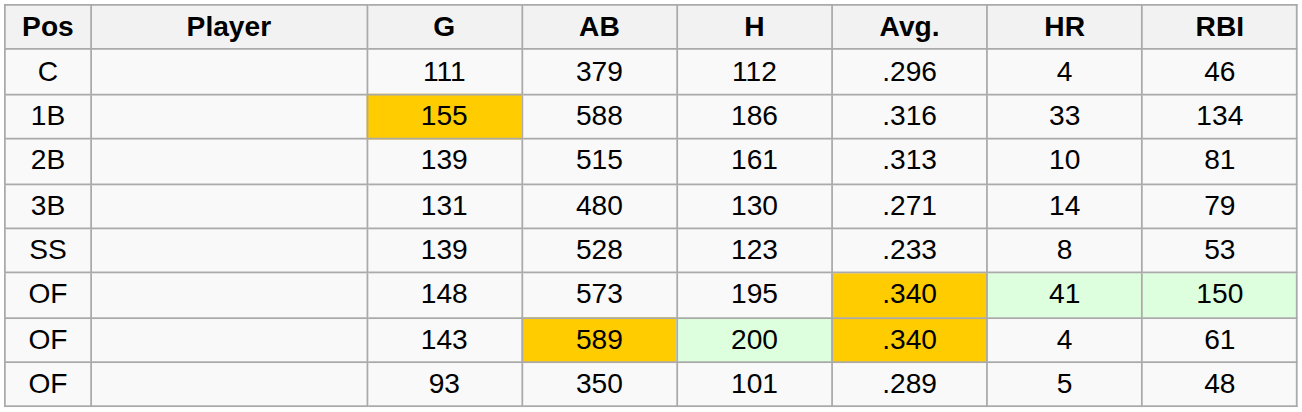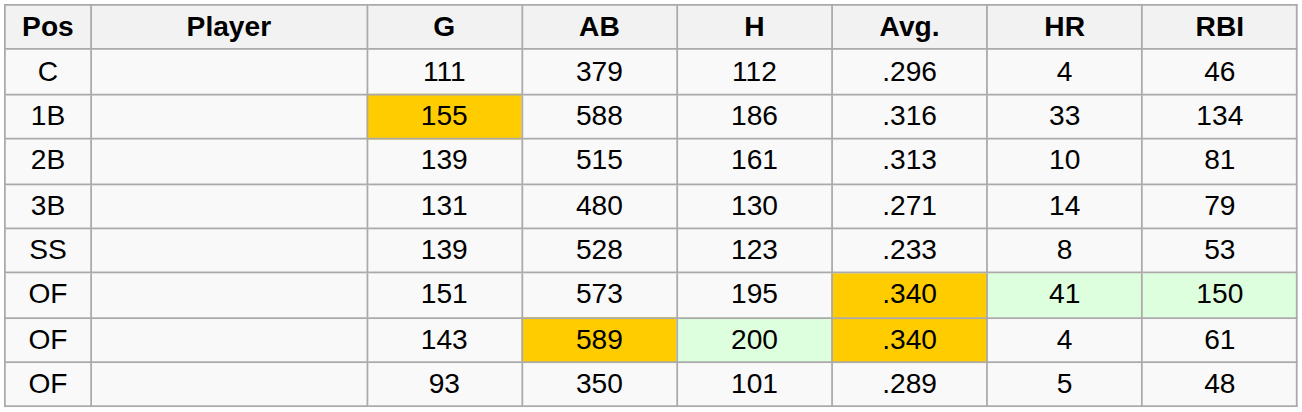573 | G: 148 -> 151
